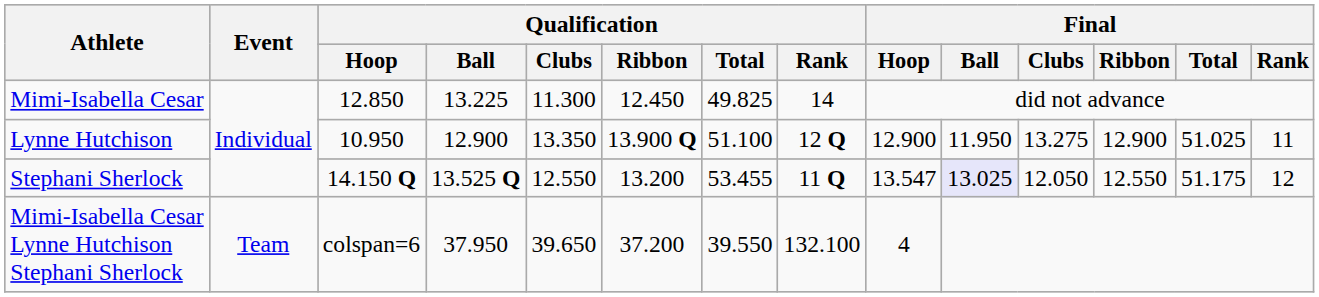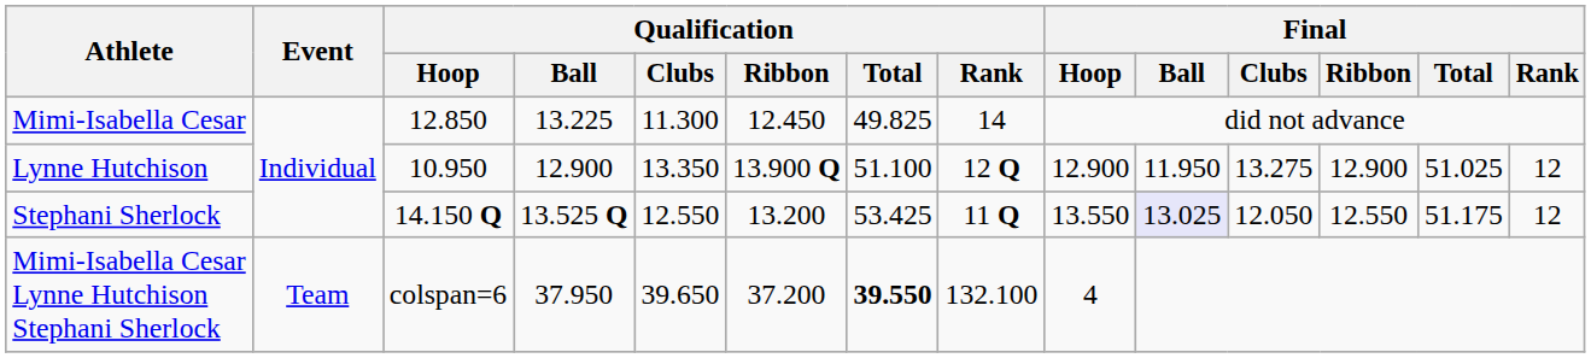Lynne Hutchison | Final / Rank: 11 -> 12
Stephani Sherlock | Qualification / Total: 53.455 -> 53.425
Stephani Sherlock | Final / Hoop: 13.547 -> 13.550
Mimi-Isabella Cesar Lynne Hutchison Stephani Sherlock | Qualification / Total: normal -> bold
